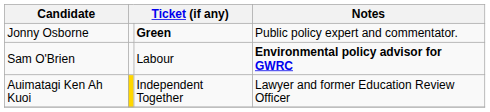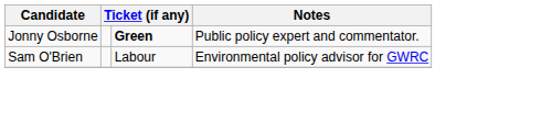Sam O'Brien | Notes: bold -> normal
- row: Auimatagi Ken Ah Kuoi | Independent Together | Lawyer and former Education Review Officer
